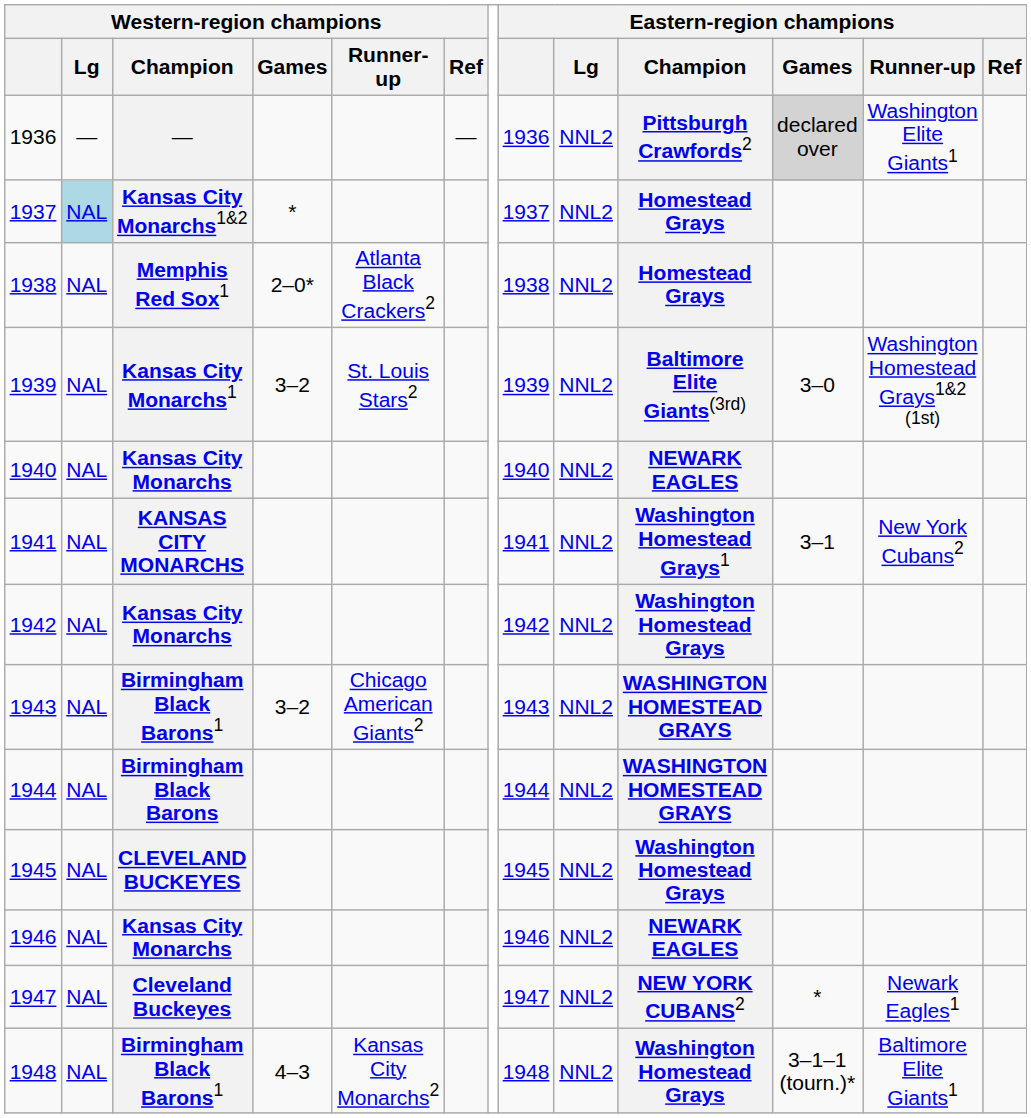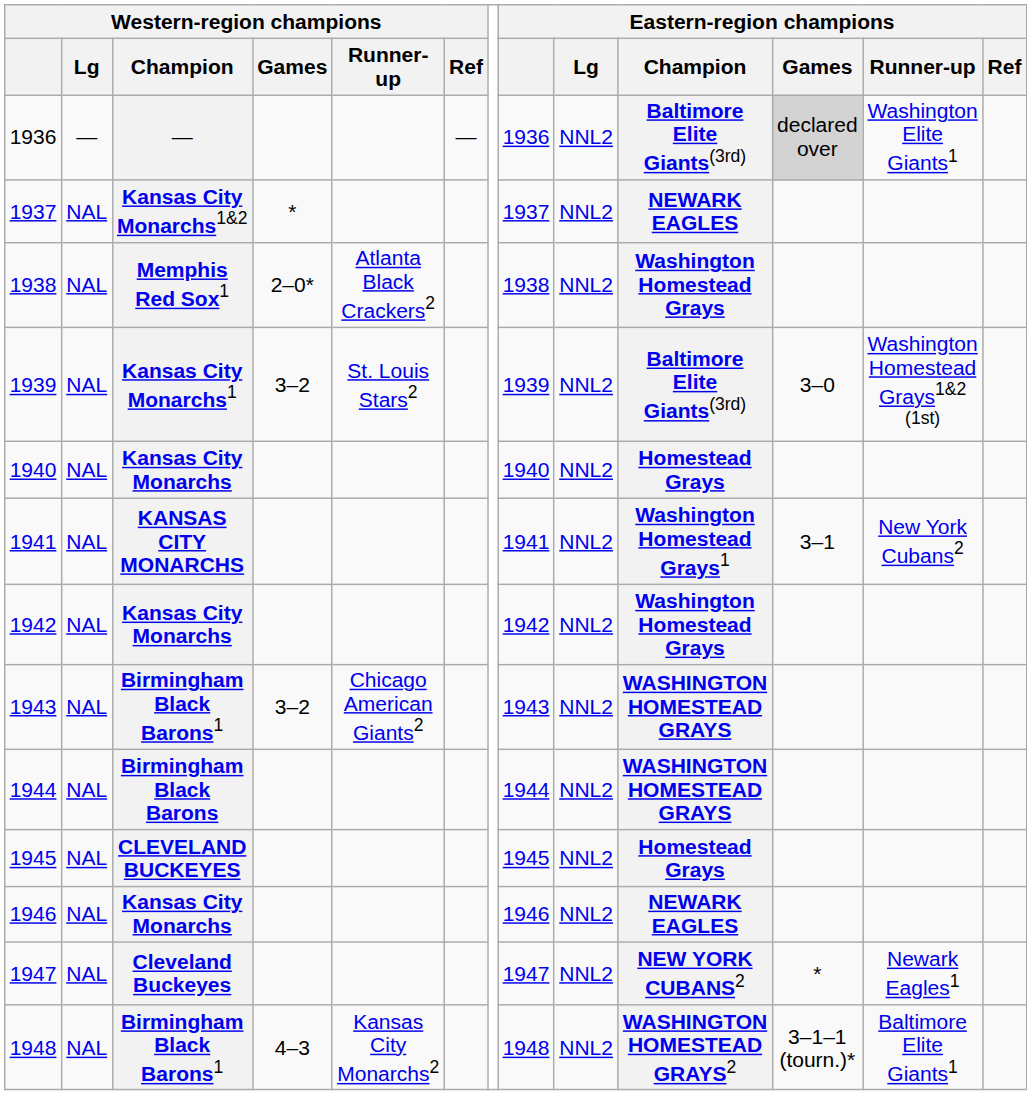row 3 | Eastern-region champions / Champion: Pittsburgh Crawfords2 -> Baltimore Elite Giants(3rd)
row 4 | Western-region champions / Lg: lightblue background -> no background
row 4 | Eastern-region champions / Champion: Homestead Grays -> NEWARK EAGLES
row 5 | Eastern-region champions / Champion: Homestead Grays -> Washington Homestead Grays
row 7 | Eastern-region champions / Champion: NEWARK EAGLES -> Homestead Grays
row 12 | Eastern-region champions / Champion: Washington Homestead Grays -> Homestead Grays
row 15 | Eastern-region champions / Champion: Washington Homestead Grays -> WASHINGTON HOMESTEAD GRAYS2
